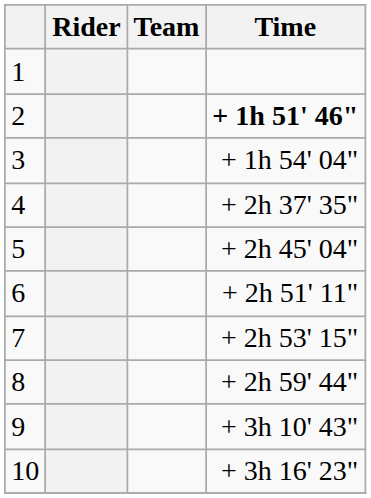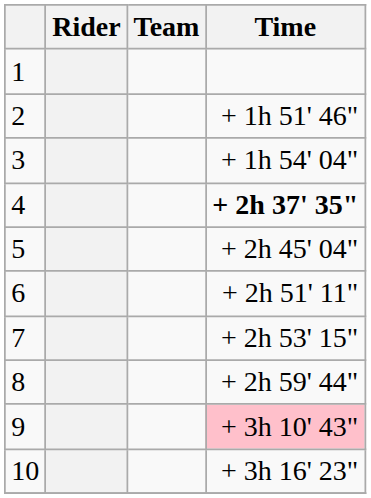2 | Time: bold -> normal
4 | Time: normal -> bold
9 | Time: no background -> pink background
